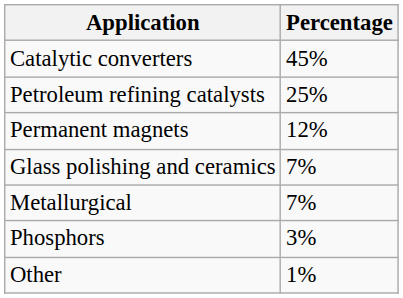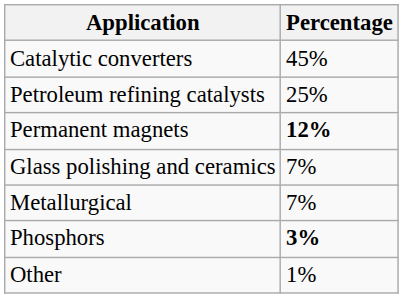Permanent magnets | Percentage: normal -> bold
Phosphors | Percentage: normal -> bold
